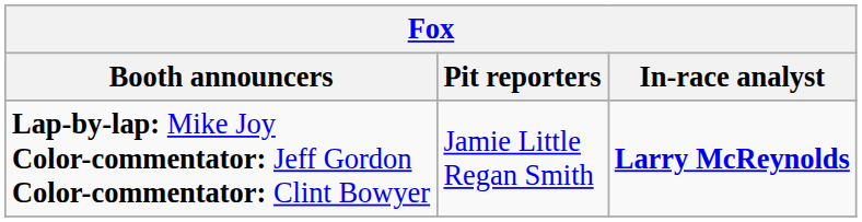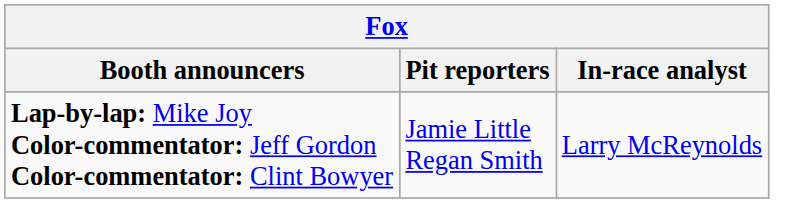row 3 | In-race analyst: bold -> normal
